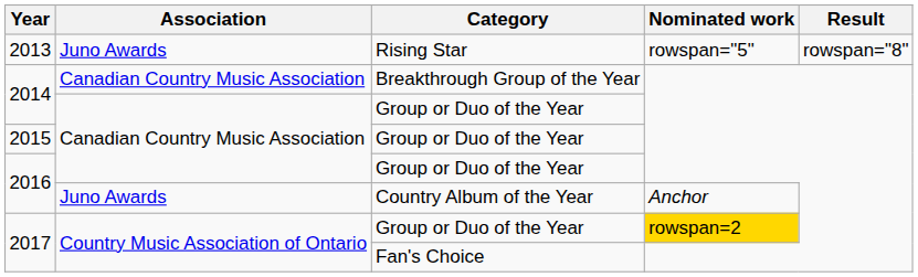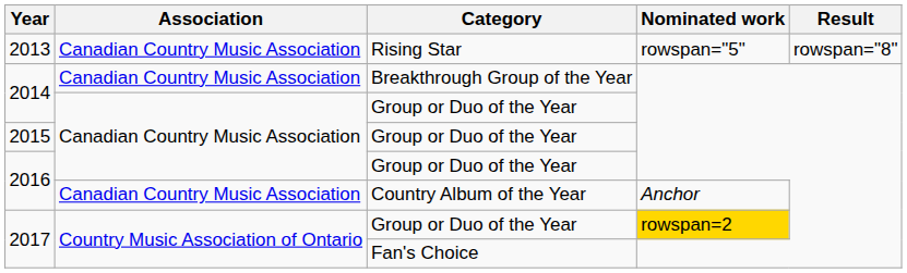2013 | Association: Juno Awards -> Canadian Country Music Association
2016 / Country Album of the Year | Association: Juno Awards -> Canadian Country Music Association
